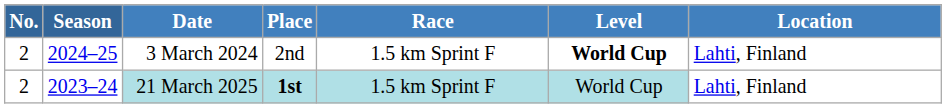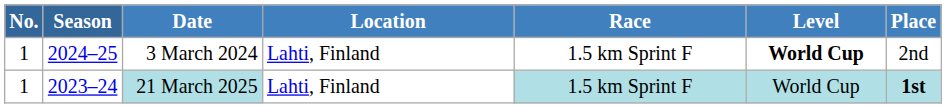columns swapped: Location <-> Place
3 March 2024 | No.: 2 -> 1
21 March 2025 | No.: 2 -> 1
